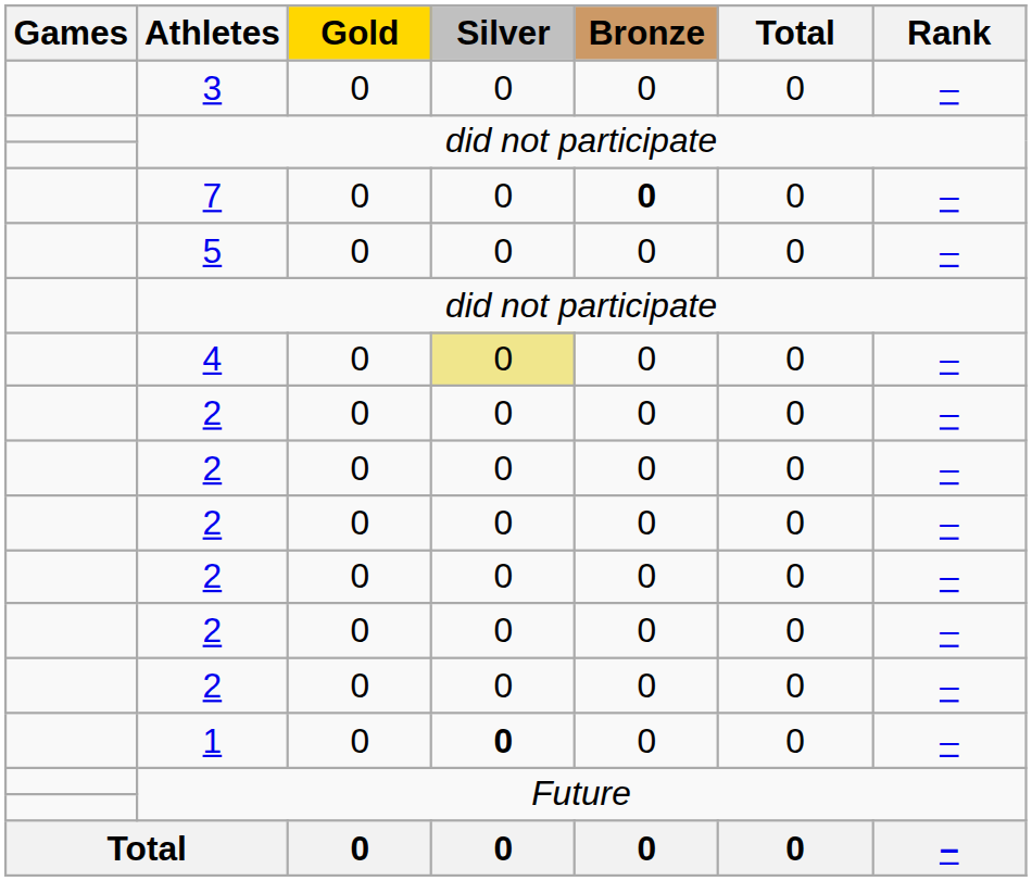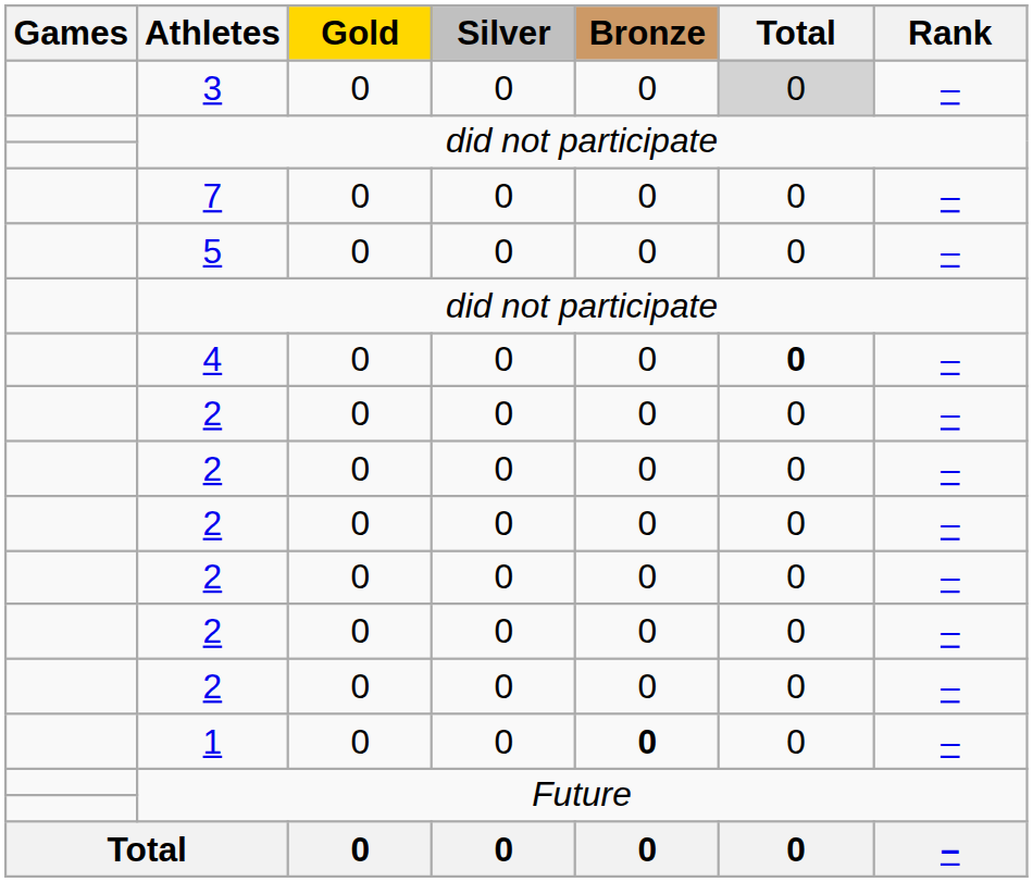3 | Total: no background -> lightgrey background
7 | Bronze: bold -> normal
4 | Silver: khaki background -> no background
4 | Total: normal -> bold
1 | Silver: bold -> normal
1 | Bronze: normal -> bold
